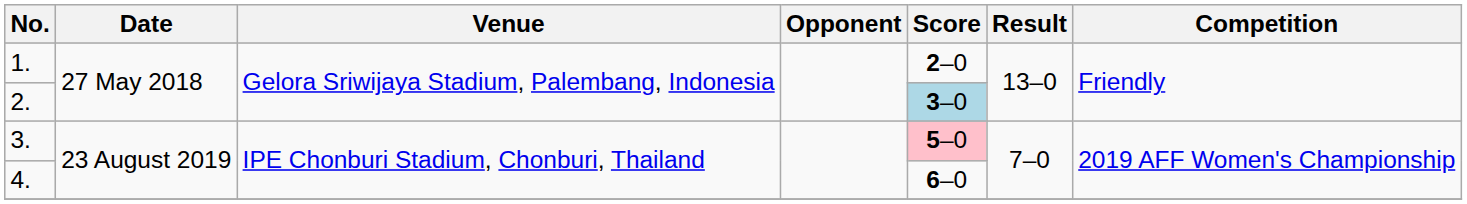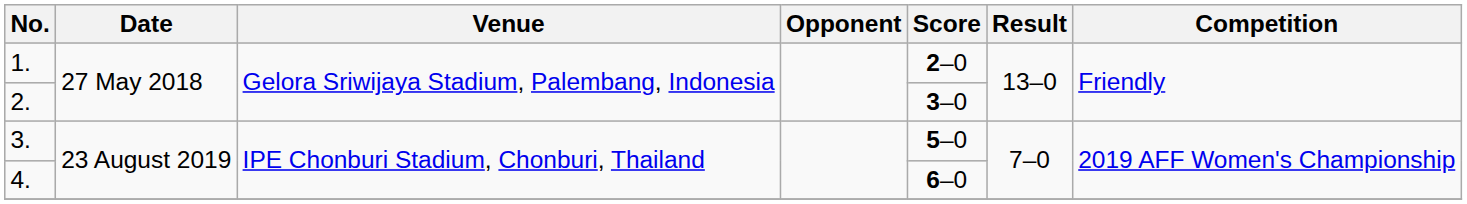2. | Score: lightblue background -> no background
3. | Score: pink background -> no background
